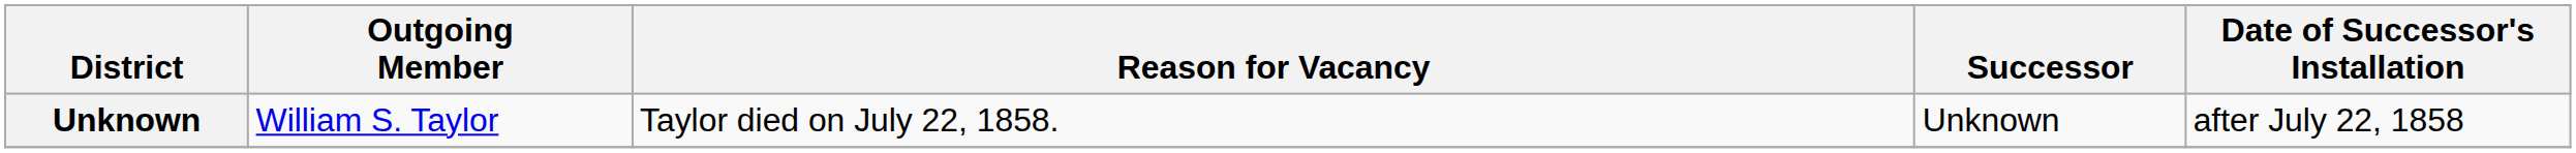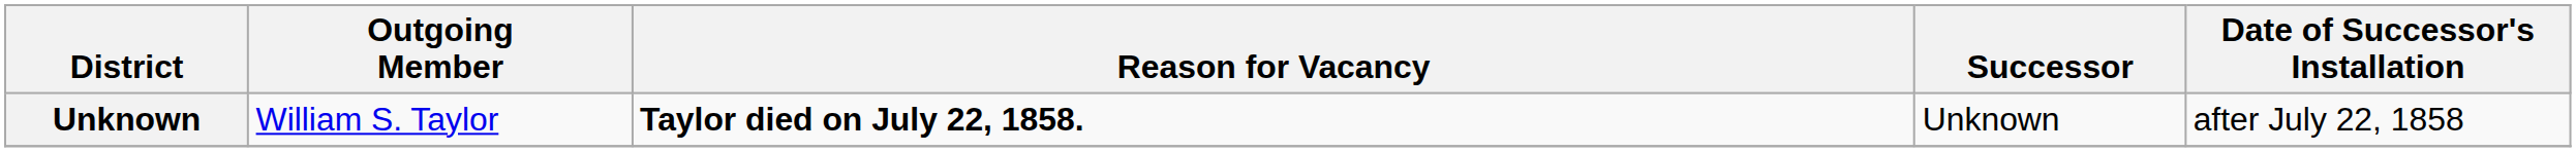row 2 | Reason for Vacancy: normal -> bold
